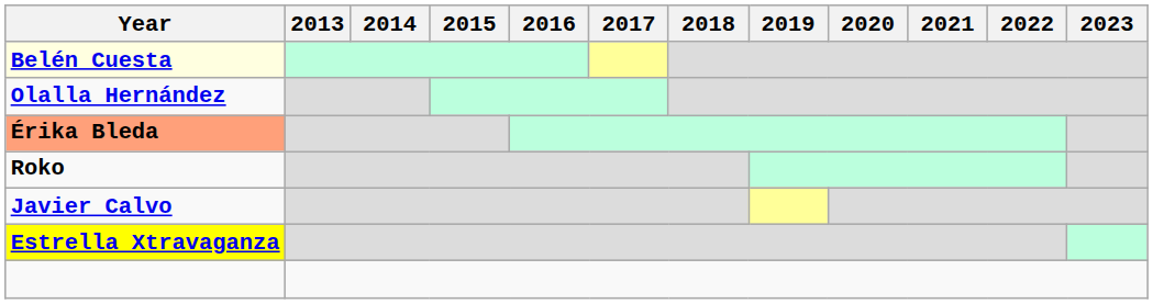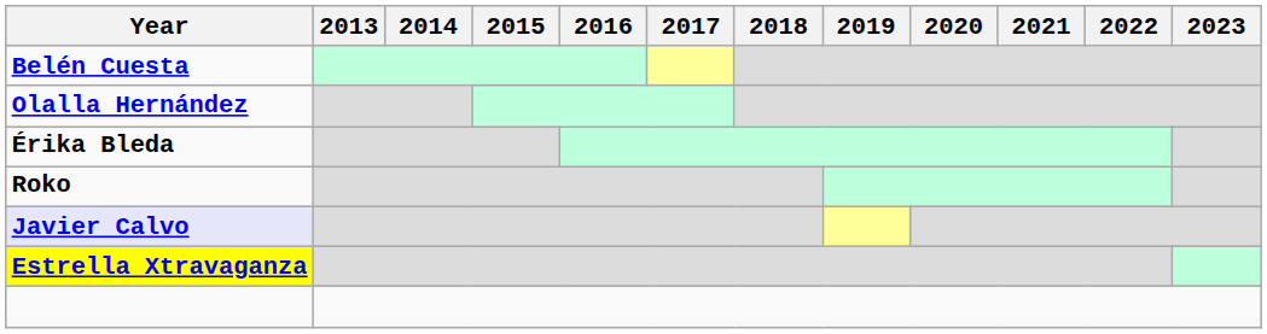Belén Cuesta | Year: lightyellow background -> no background
Érika Bleda | Year: lightsalmon background -> no background
Javier Calvo | Year: no background -> lavender background
